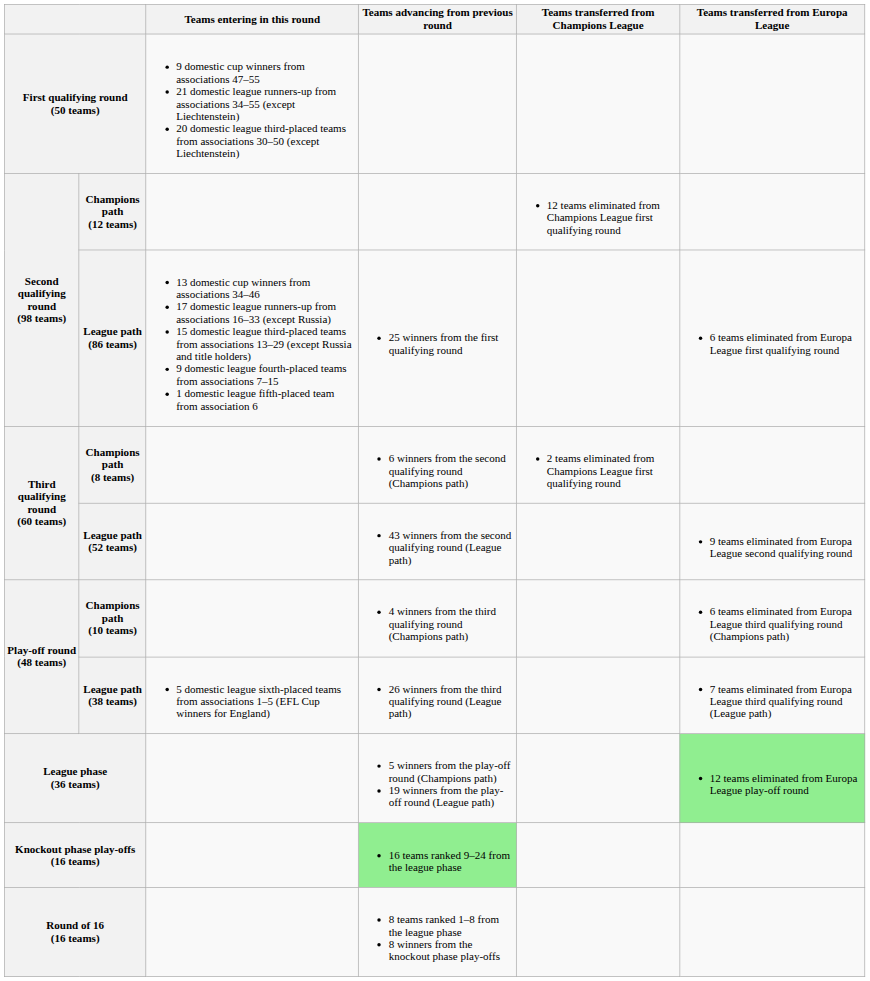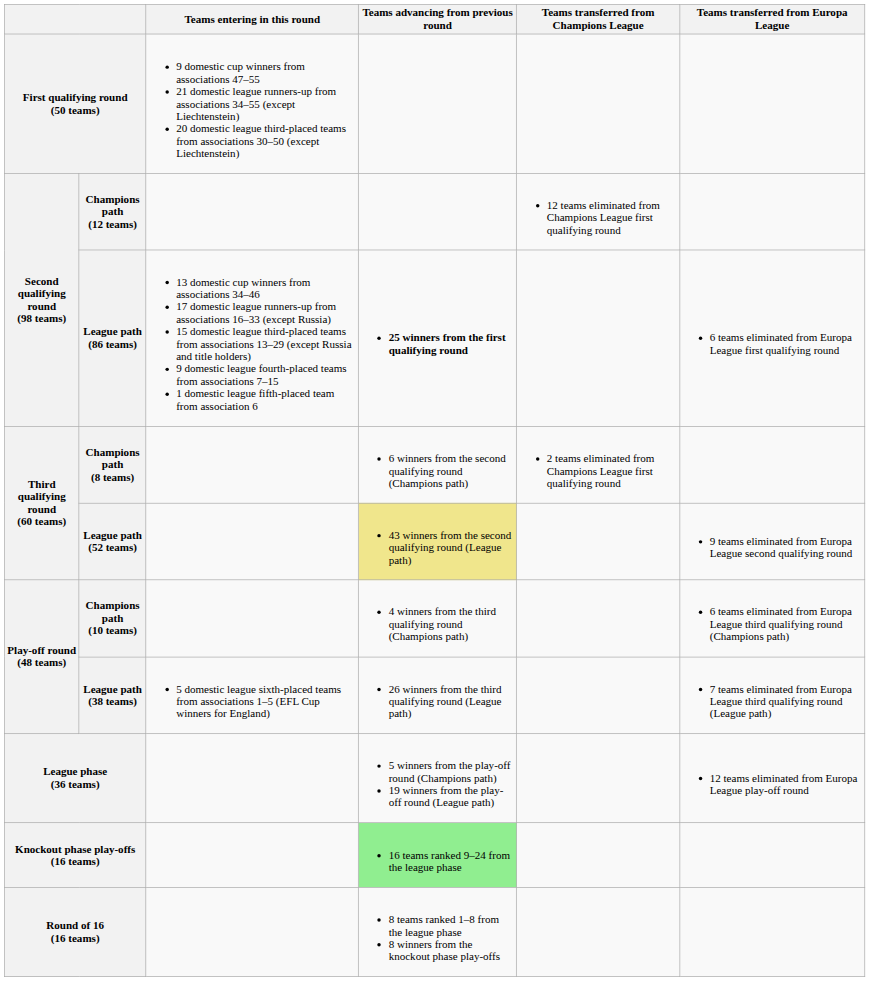League path (86 teams) | Teams advancing from previous round: normal -> bold
League path (52 teams) | Teams advancing from previous round: no background -> khaki background
League phase (36 teams) | Teams transferred from Europa League: lightgreen background -> no background
